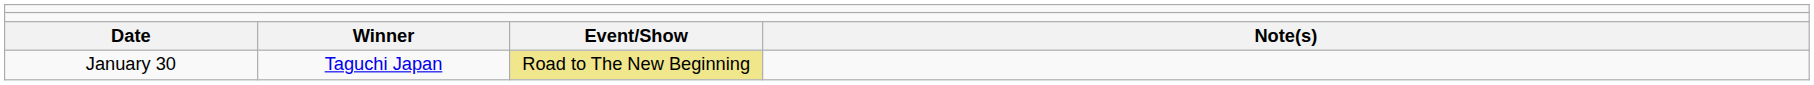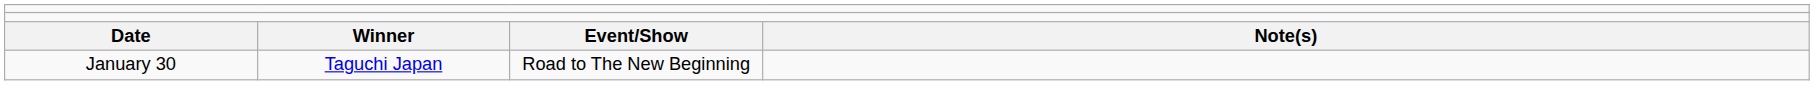January 30 | column 3: khaki background -> no background
